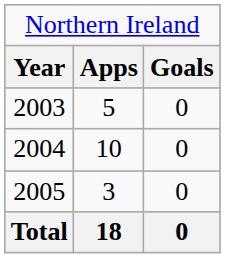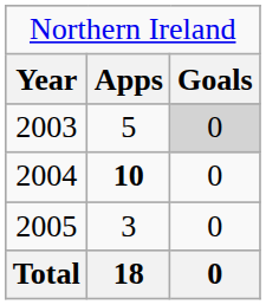2003 | column 3: no background -> lightgrey background
2004 | column 2: normal -> bold
